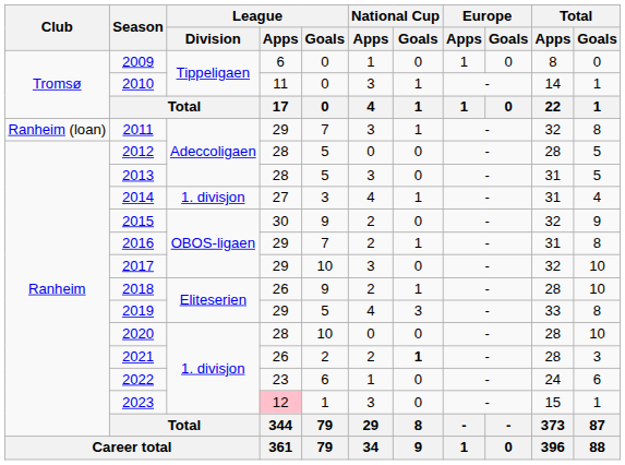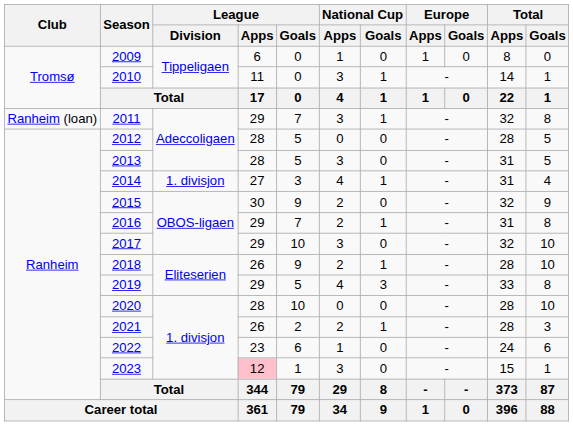2021 | National Cup / Goals: bold -> normal
